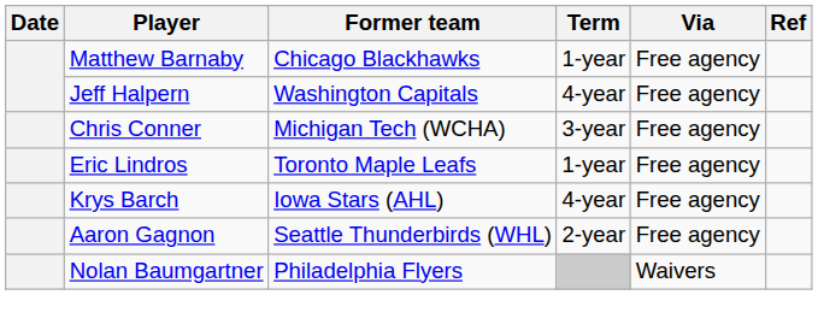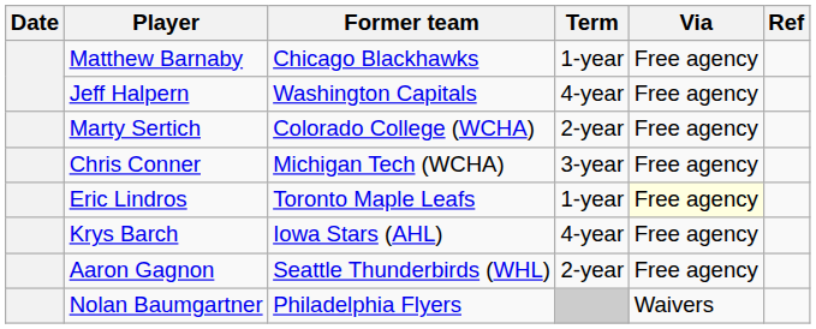+ row: Marty Sertich | Colorado College (WCHA) | 2-year | Free agency
Eric Lindros | Via: no background -> lightyellow background
